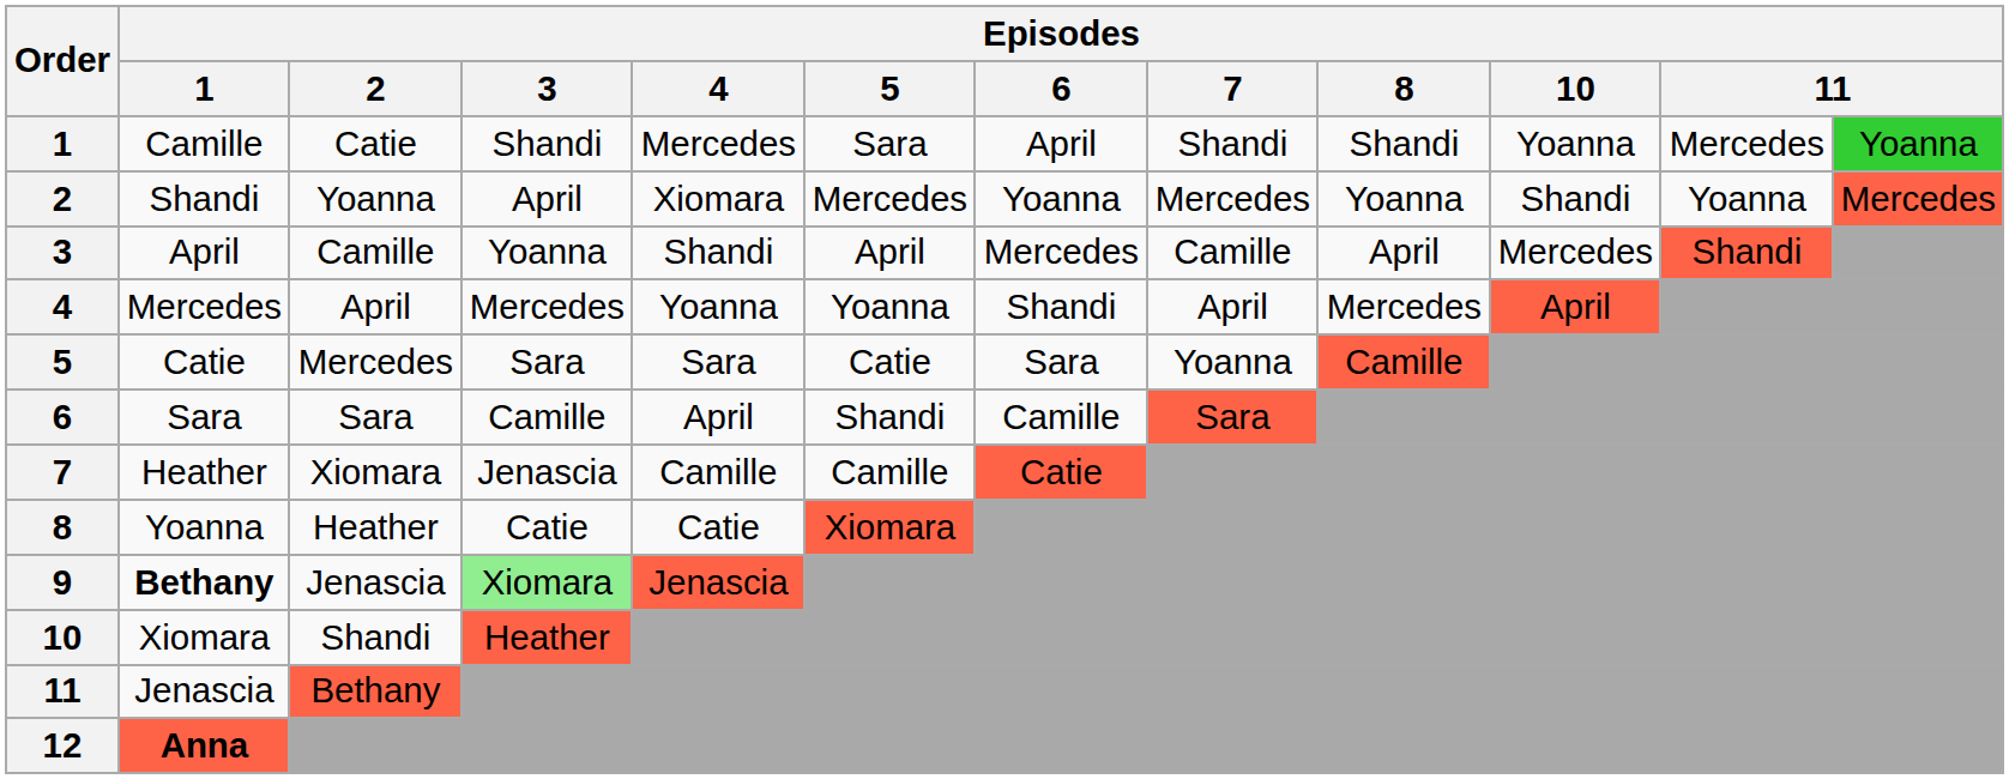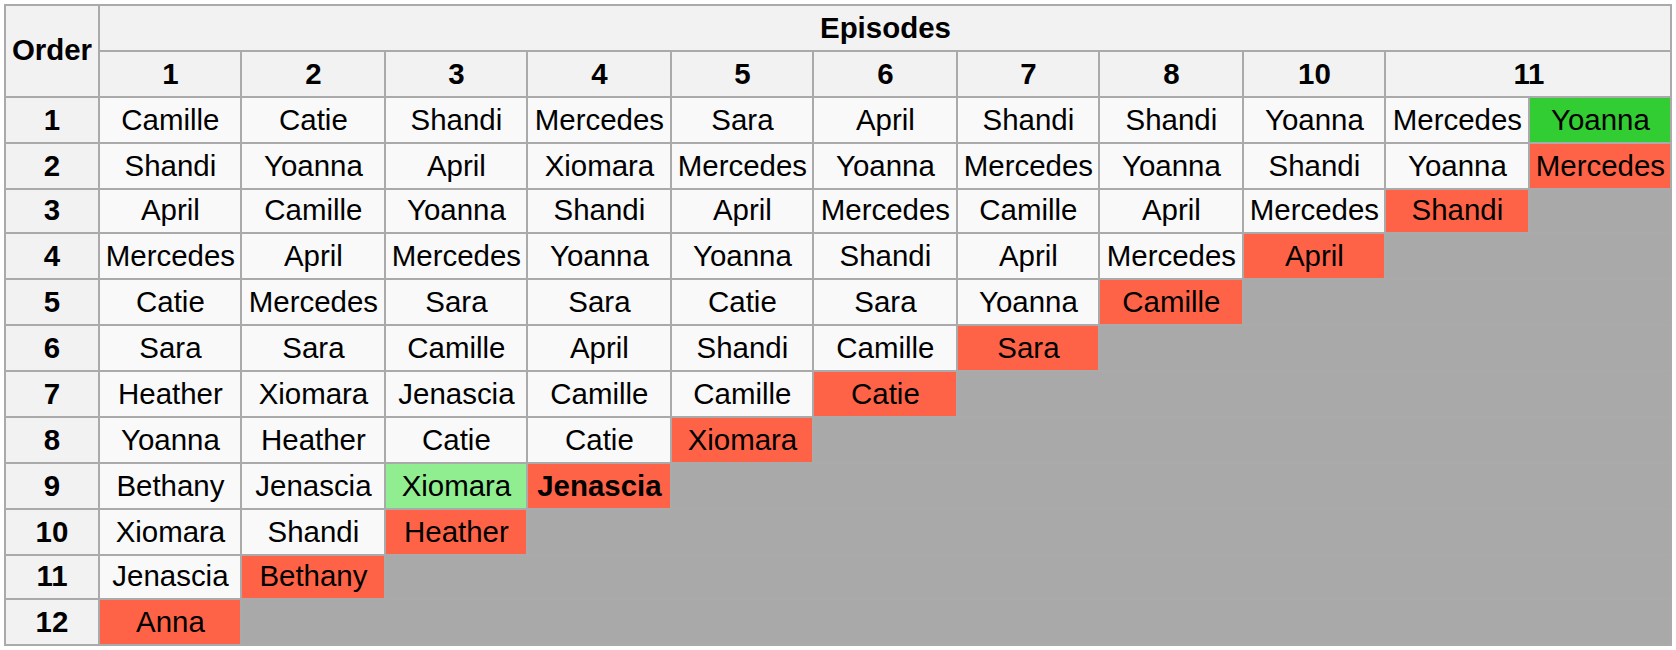9 | Episodes / 1: bold -> normal
9 | Episodes / 4: normal -> bold
12 | Episodes / 1: bold -> normal
